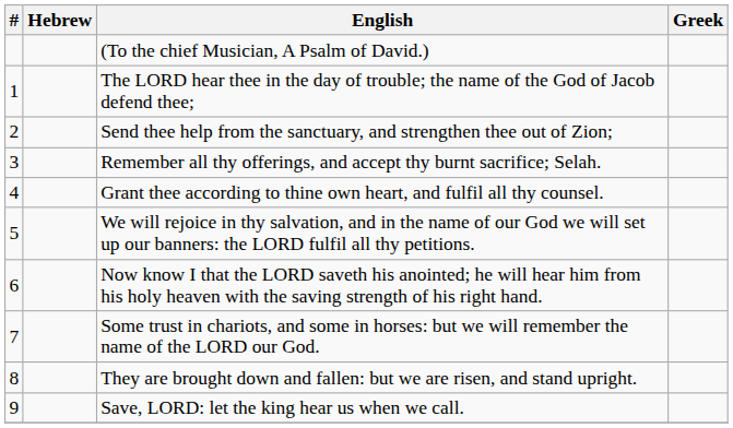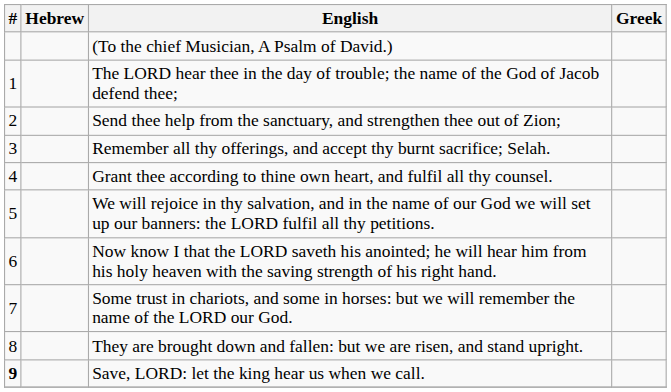Save, LORD: let the king hear us when we call. | #: normal -> bold
